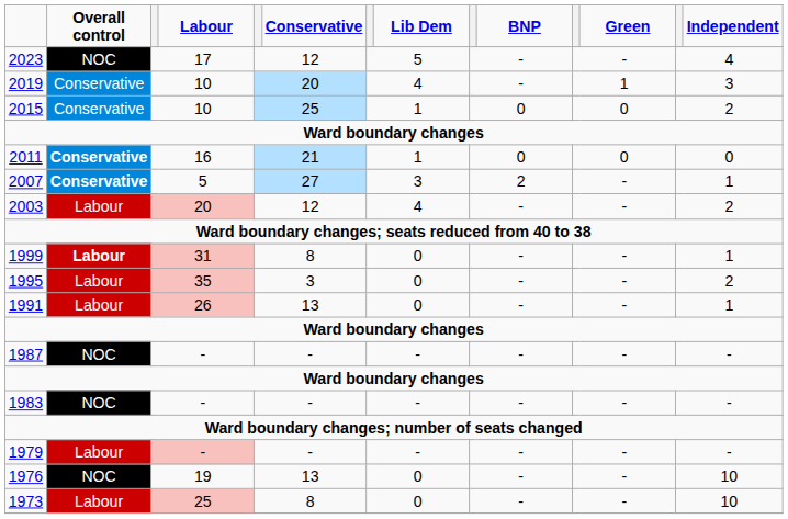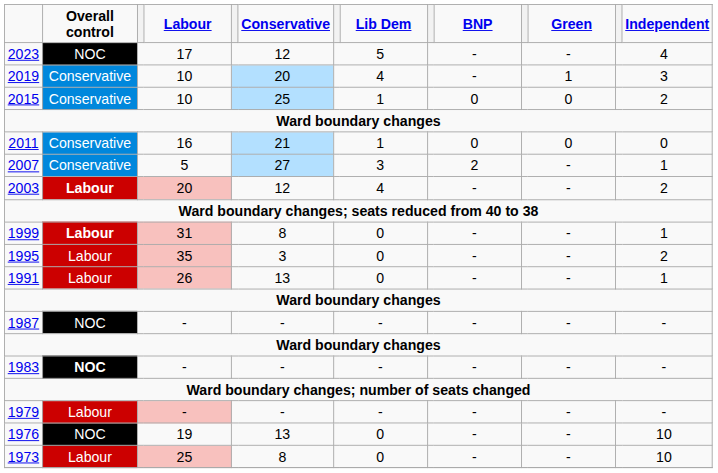2011 | Overall control: bold -> normal
2007 | Overall control: bold -> normal
2003 | Overall control: normal -> bold
1983 | Overall control: normal -> bold
